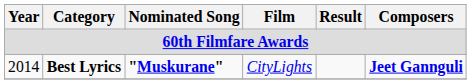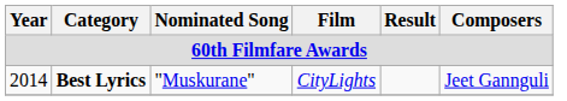2014 | Nominated Song: bold -> normal
2014 | Composers: bold -> normal
